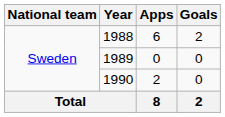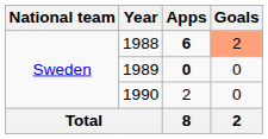1988 | Apps: normal -> bold
1988 | Goals: no background -> lightsalmon background
1989 | Apps: normal -> bold
